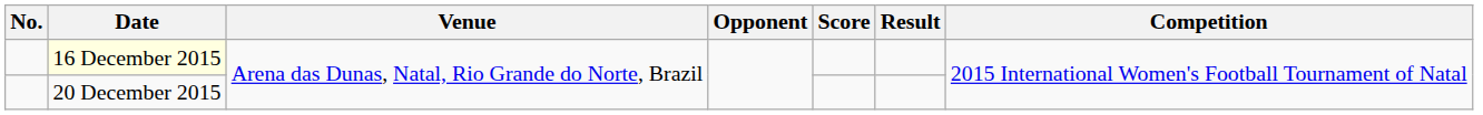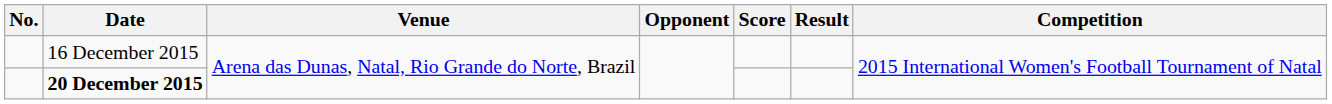16 December 2015 | Date: lightyellow background -> no background
20 December 2015 | Date: normal -> bold
